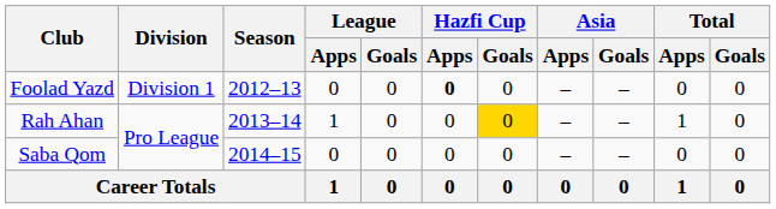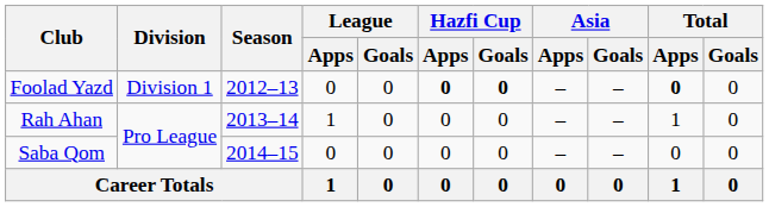Foolad Yazd | Hazfi Cup / Goals: normal -> bold
Foolad Yazd | Total / Apps: normal -> bold
Rah Ahan | Hazfi Cup / Goals: gold background -> no background
